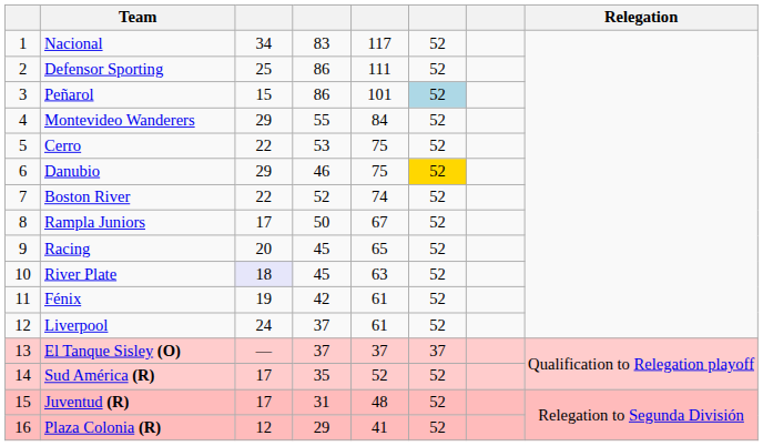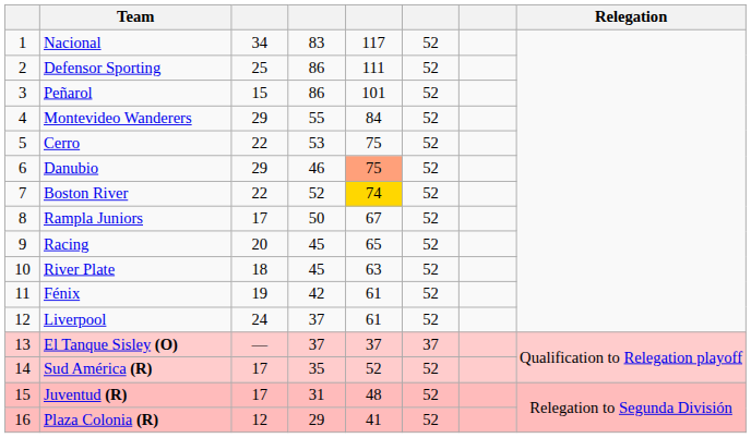Peñarol | column 6: lightblue background -> no background
Danubio | column 5: no background -> lightsalmon background
Danubio | column 6: gold background -> no background
Boston River | column 5: no background -> gold background
River Plate | column 3: lavender background -> no background
